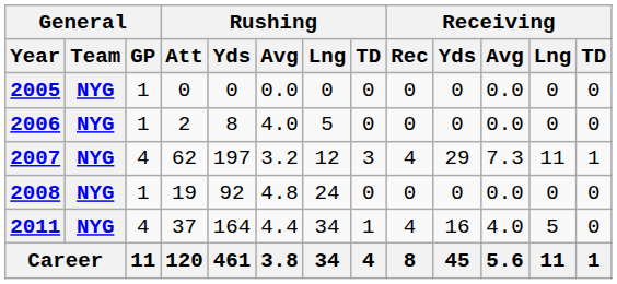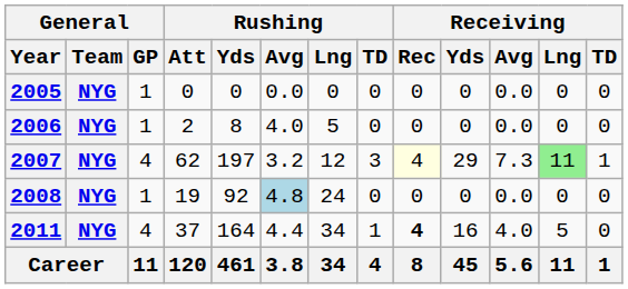2007 | Receiving / Rec: no background -> lightyellow background
2007 | Receiving / Lng: no background -> lightgreen background
2008 | Rushing / Avg: no background -> lightblue background
2011 | Receiving / Rec: normal -> bold
